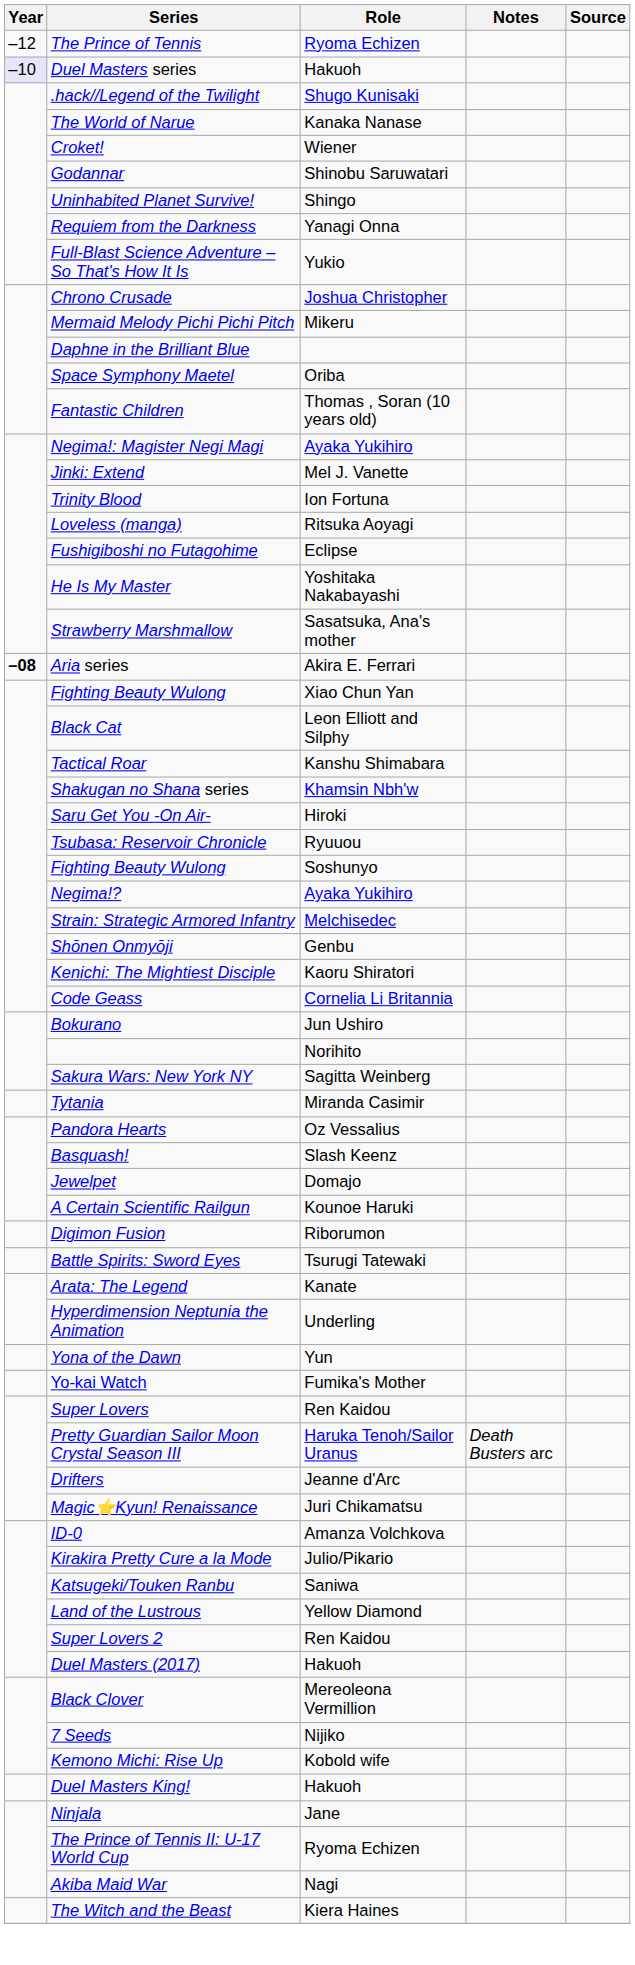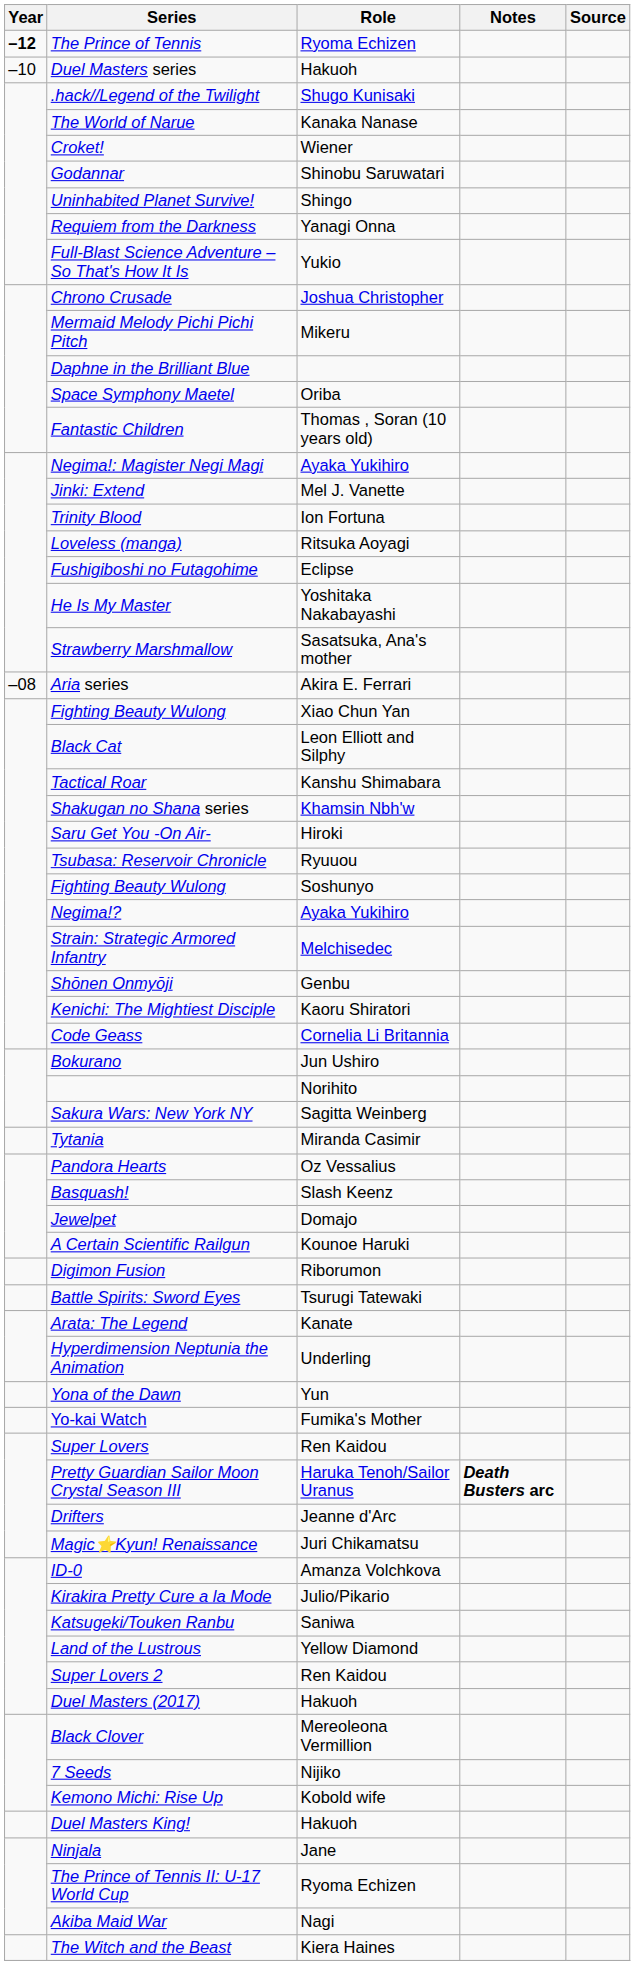The Prince of Tennis | Year: normal -> bold
Duel Masters series | Year: lavender background -> no background
Aria series | Year: bold -> normal
Pretty Guardian Sailor Moon Crystal Season III | Notes: normal -> bold
